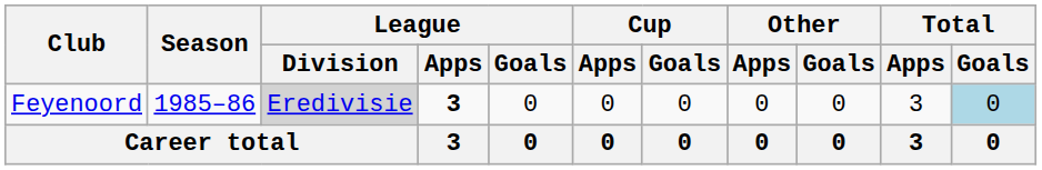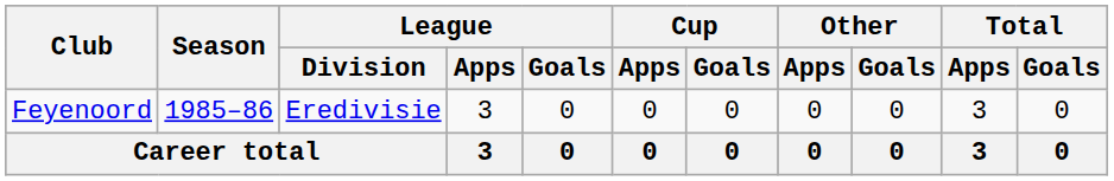Feyenoord | League / Division: lightgrey background -> no background
Feyenoord | League / Apps: bold -> normal
Feyenoord | Total / Goals: lightblue background -> no background
